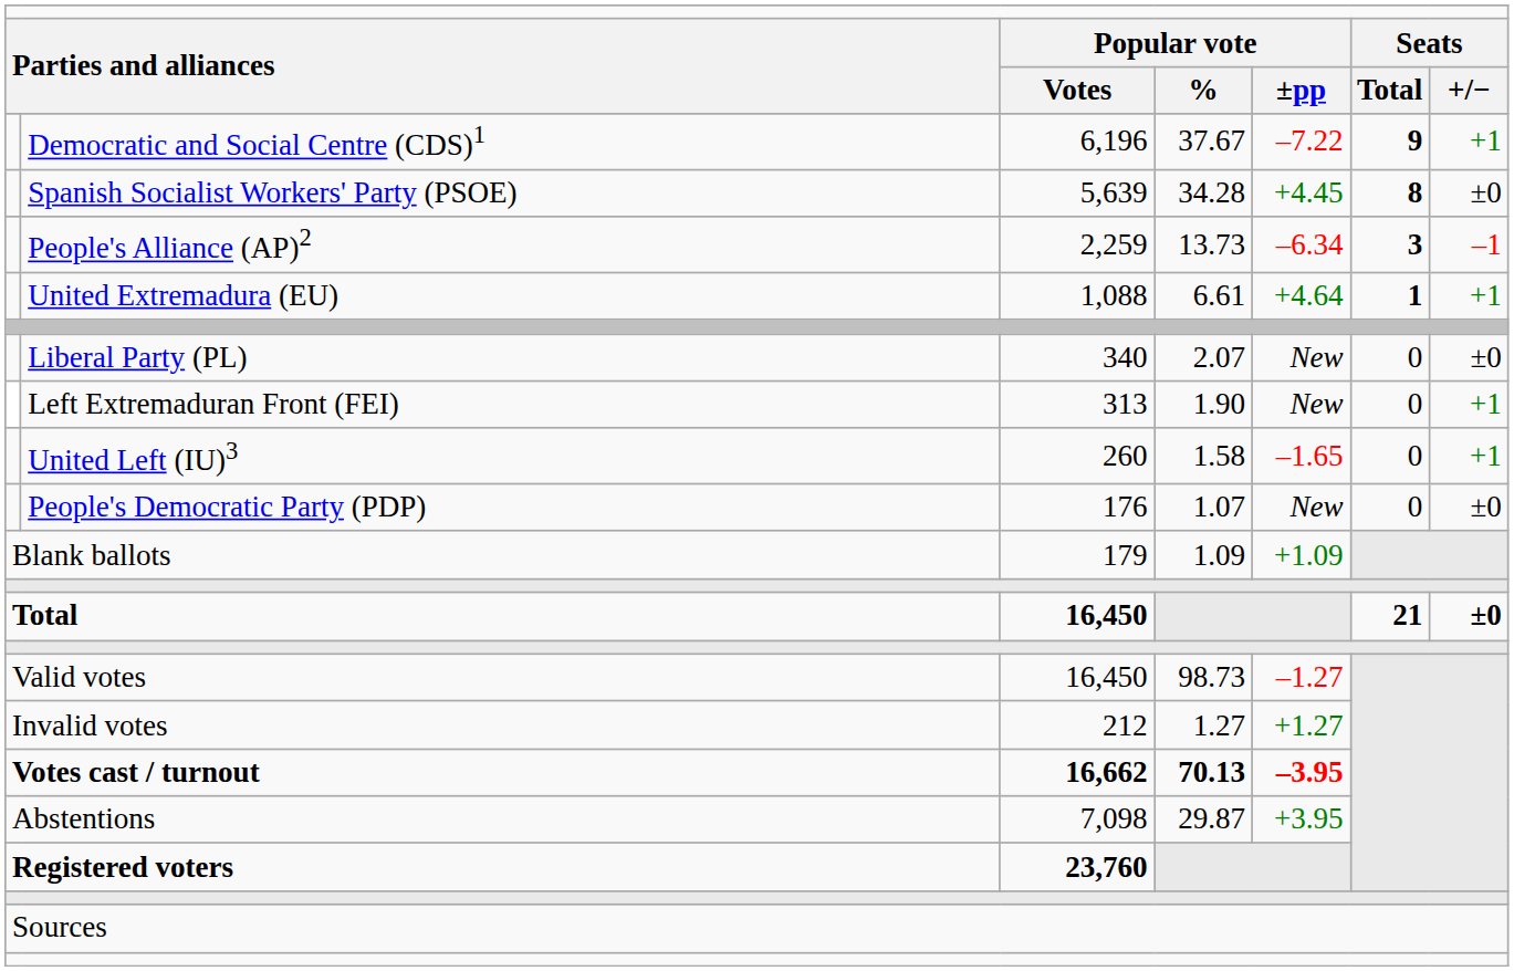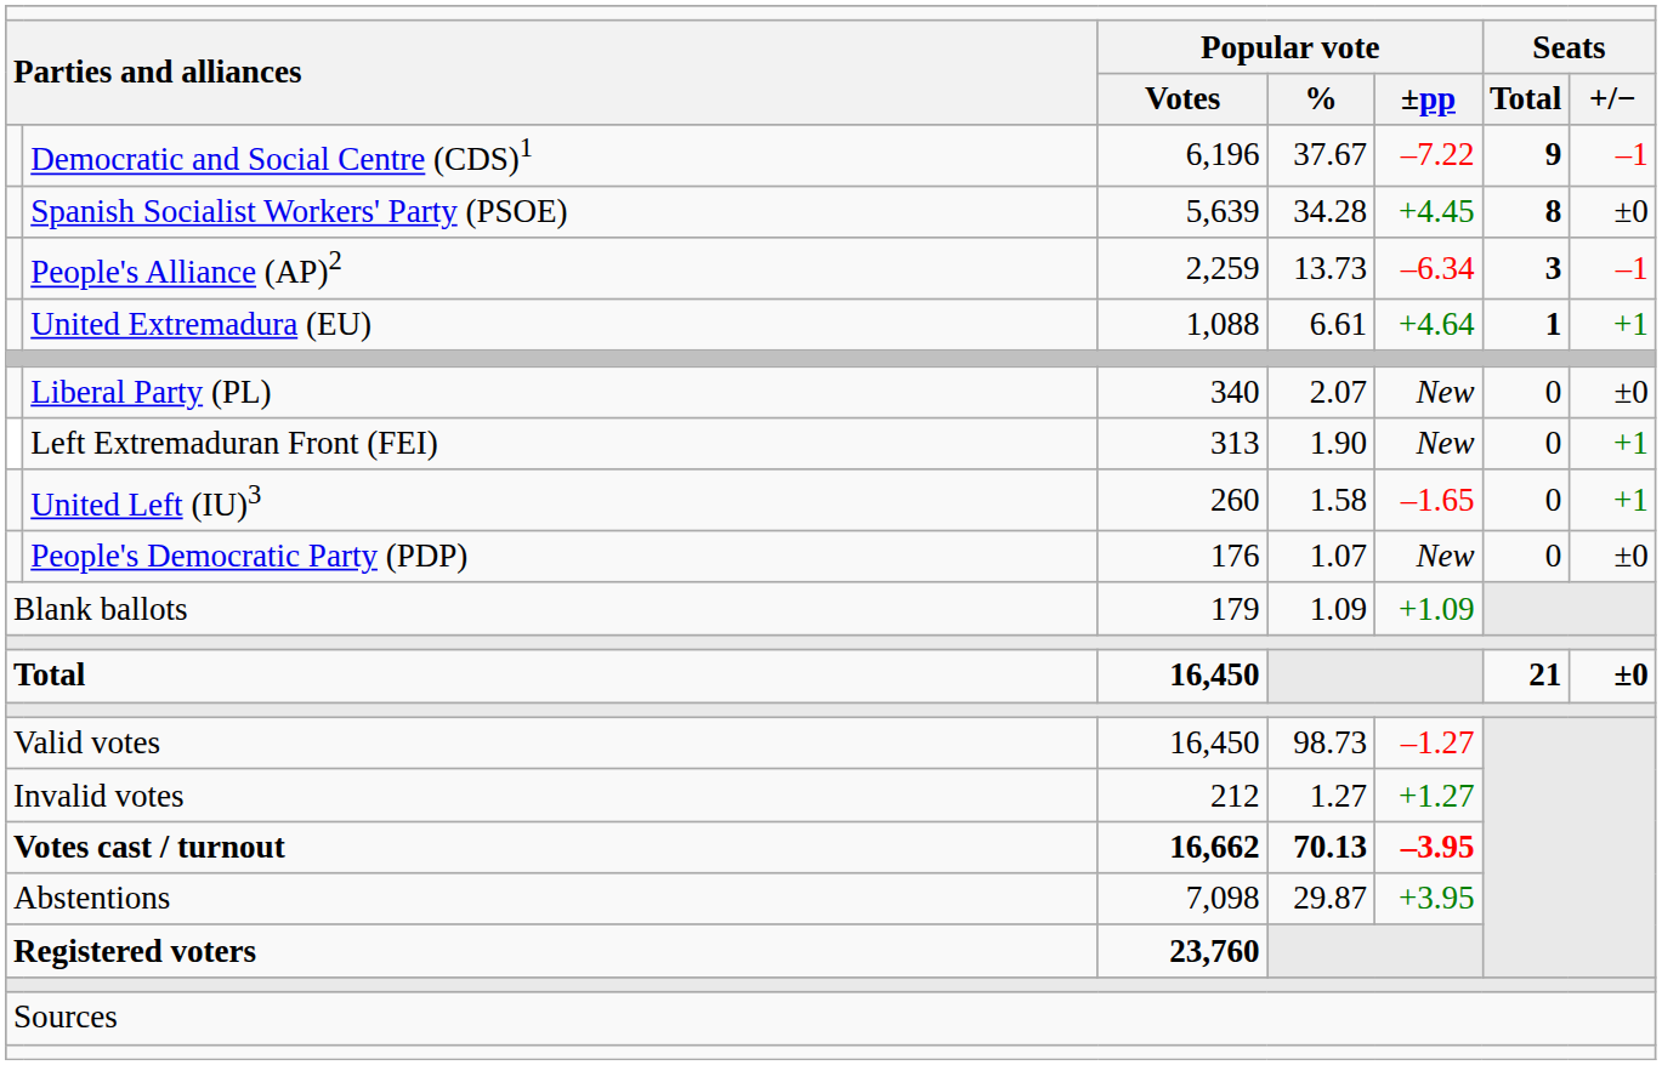Democratic and Social Centre (CDS)1 | column 7: +1 -> –1
